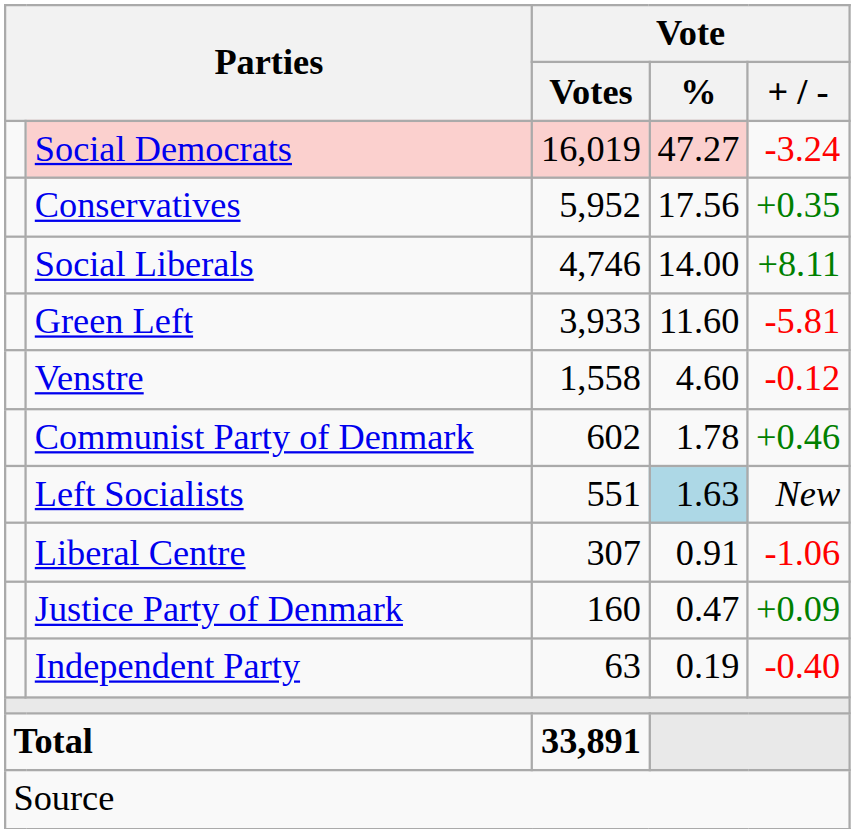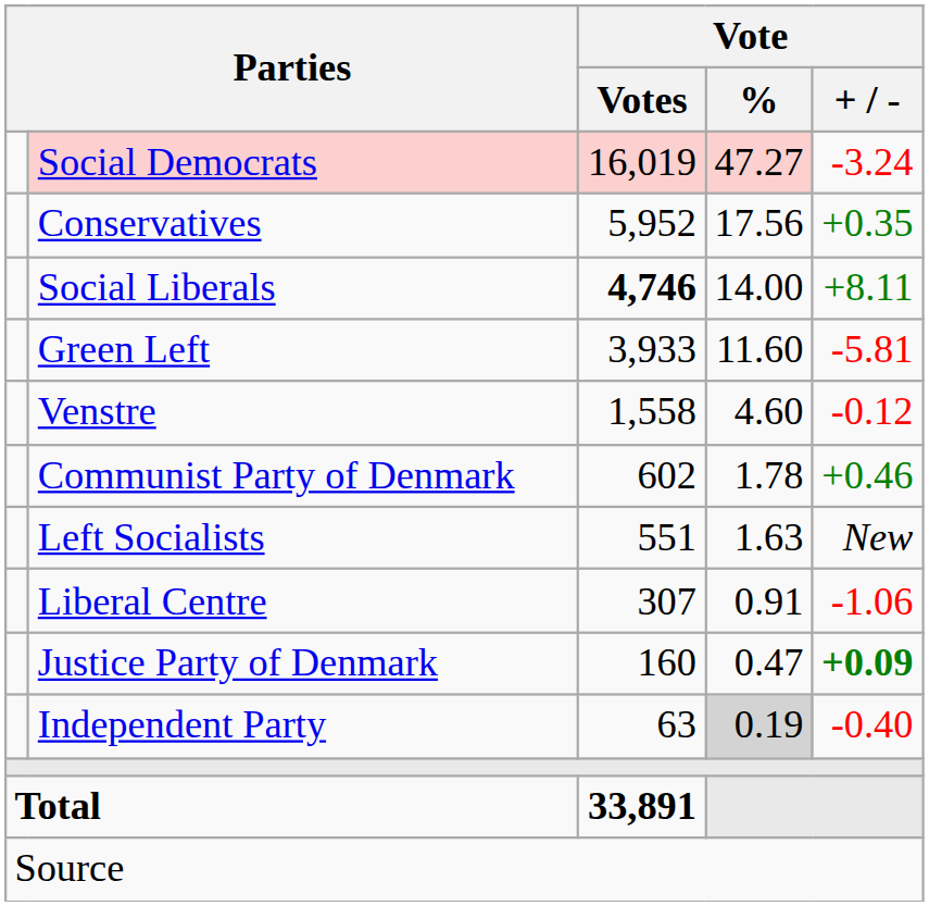Social Liberals | Vote / Votes: normal -> bold
Left Socialists | Vote / %: lightblue background -> no background
Justice Party of Denmark | Vote / + / -: normal -> bold
Independent Party | Vote / %: no background -> lightgrey background
